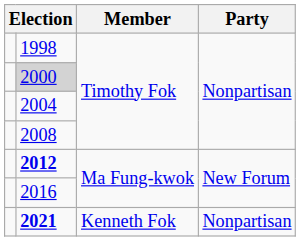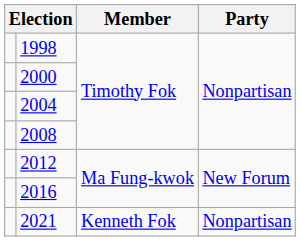2000 | column 2: lightgrey background -> no background
2012 | column 2: bold -> normal
2021 | column 2: bold -> normal
